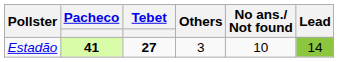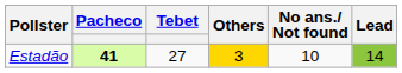Estadão | Tebet: bold -> normal
Estadão | Others: no background -> gold background
